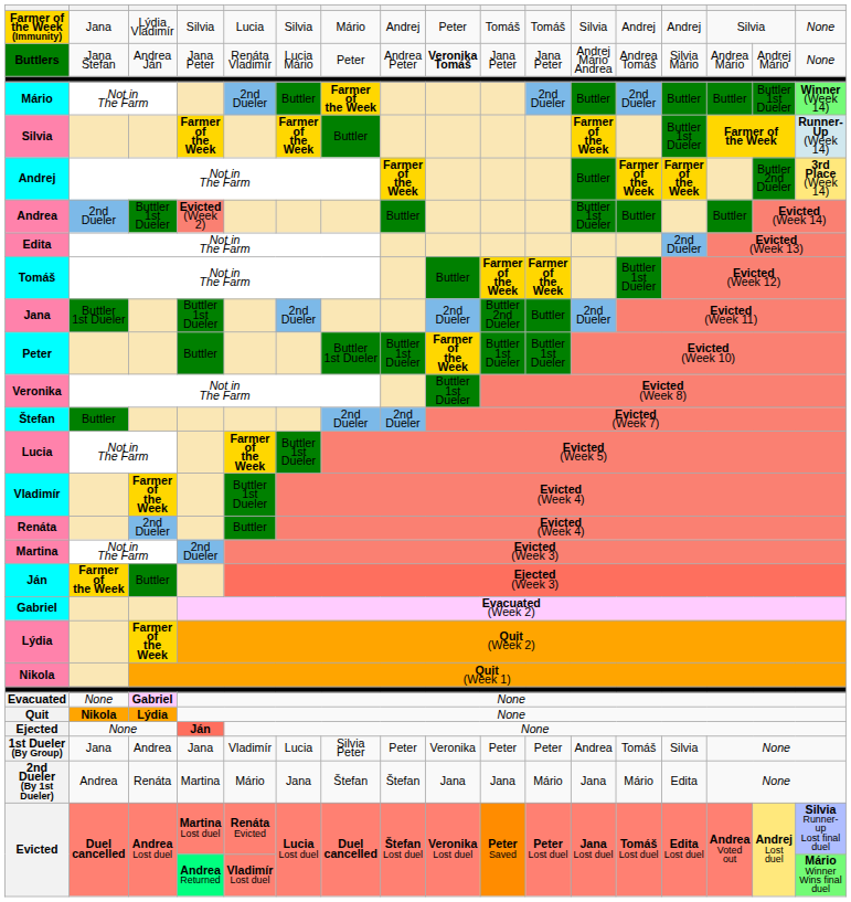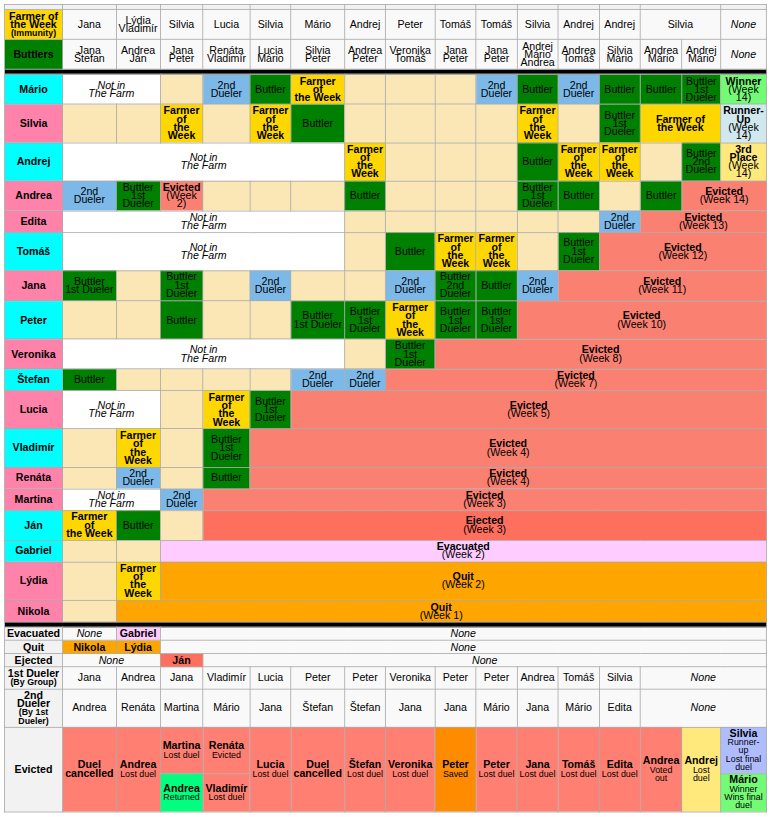Buttlers | column 7: Peter -> Silvia Peter
Buttlers | column 9: bold -> normal
1st Dueler (By Group) | column 7: Silvia Peter -> Peter
